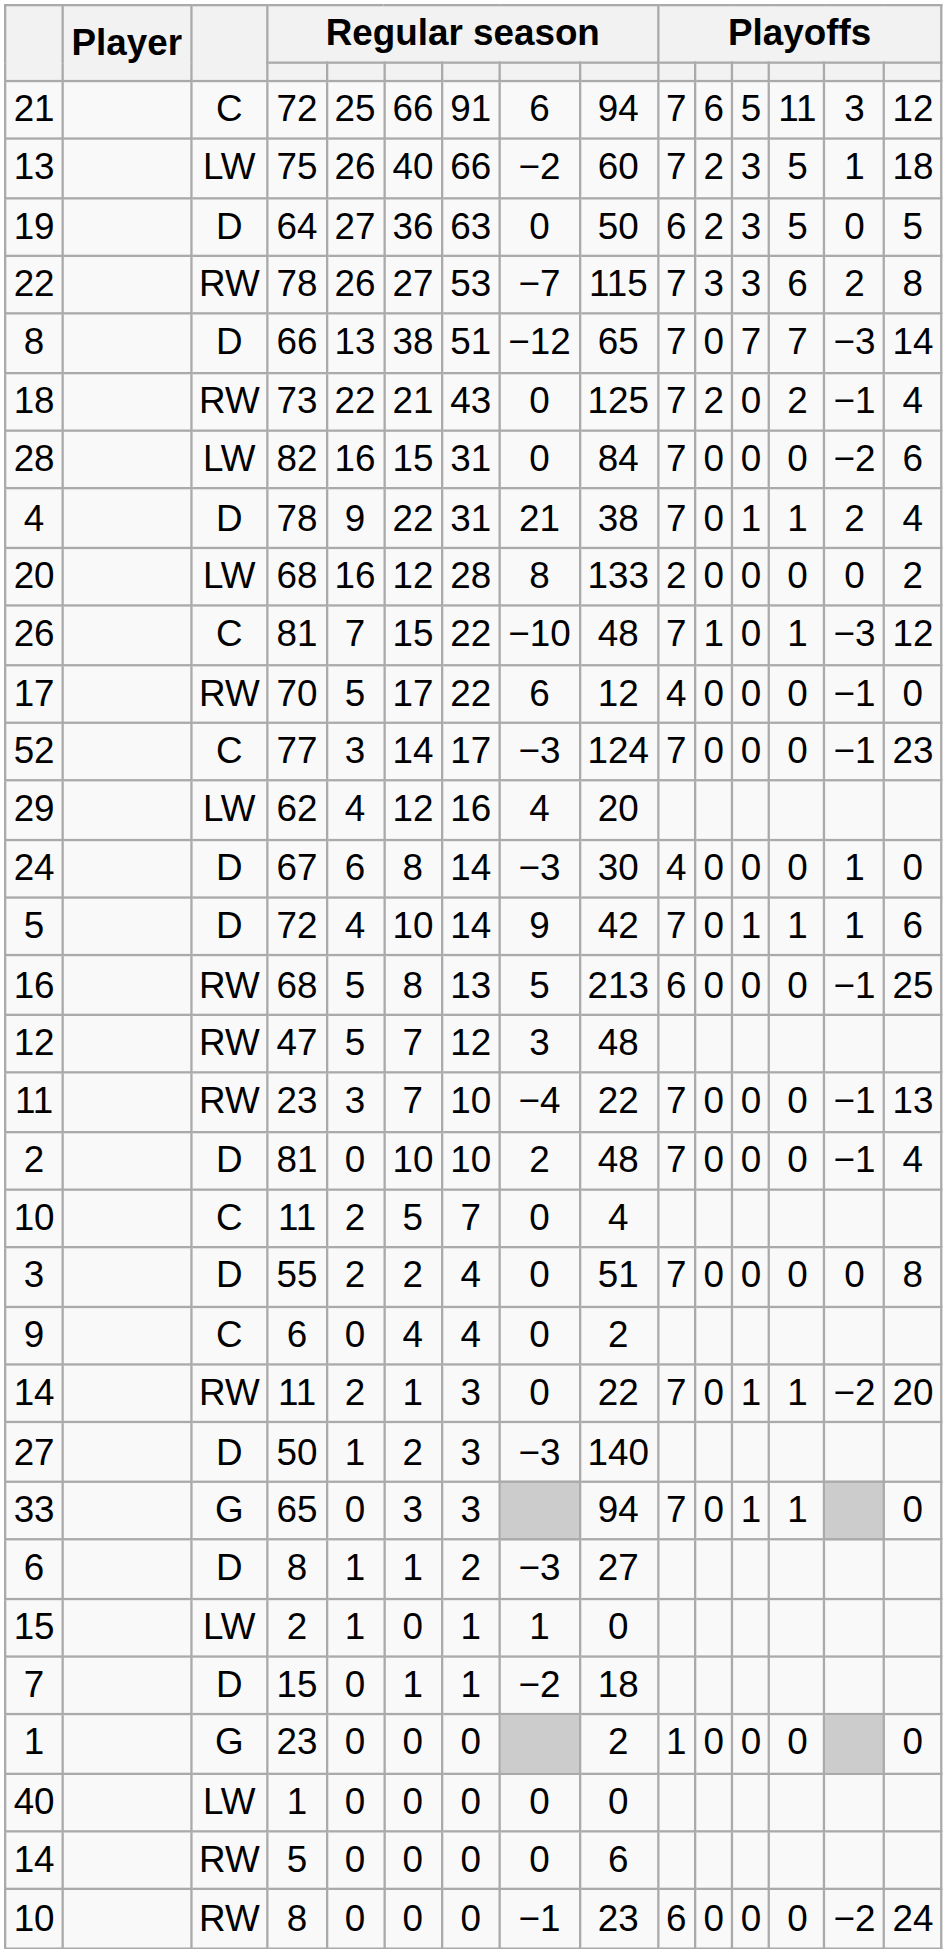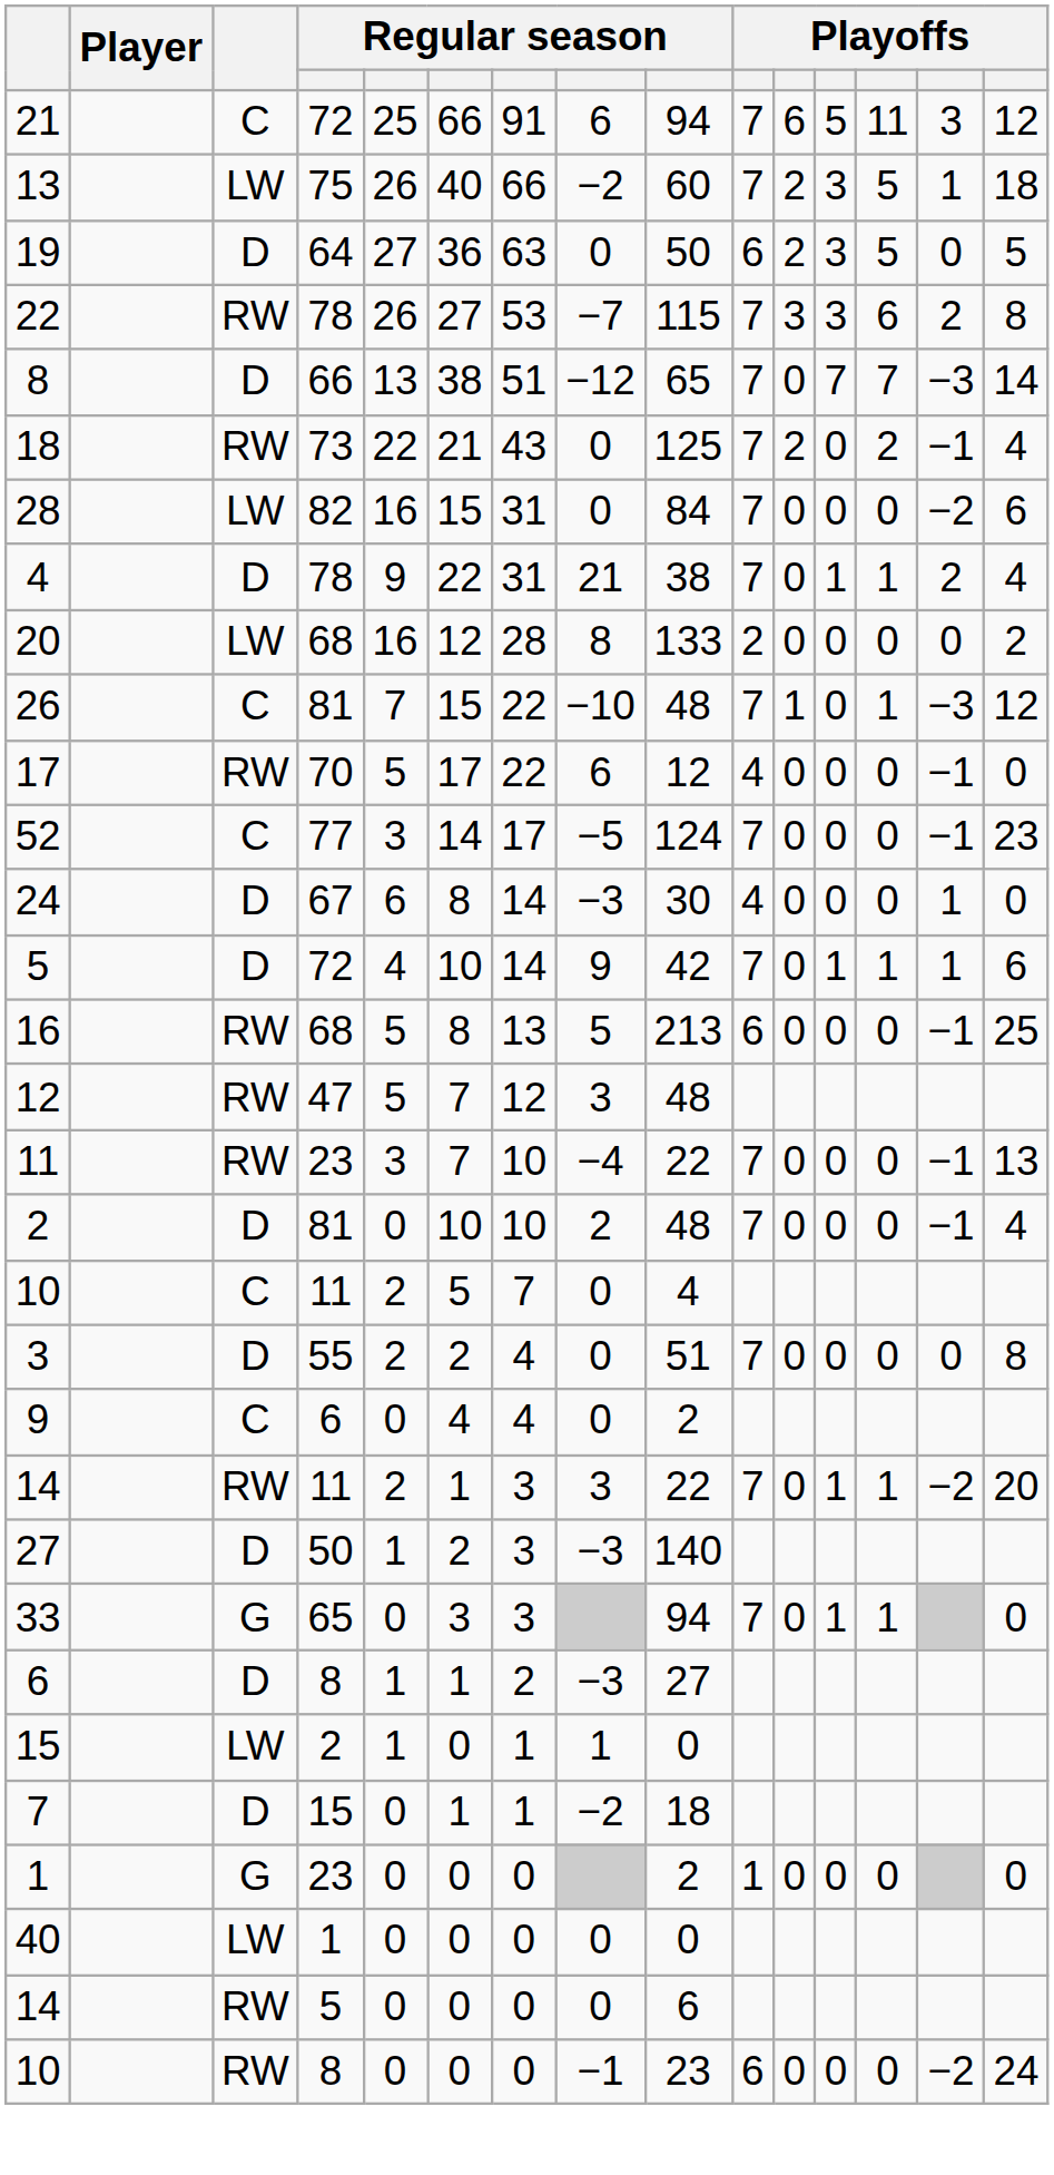52 | column 8: −3 -> −5
- row: 29 | LW | 62 | 4 | 12 | 16 | 4 | 20
14 / 11 | column 8: 0 -> 3
